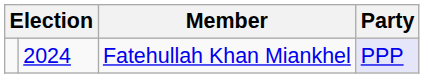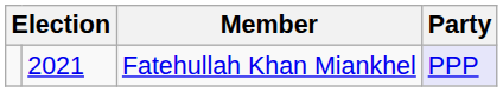Fatehullah Khan Miankhel | column 2: 2024 -> 2021
